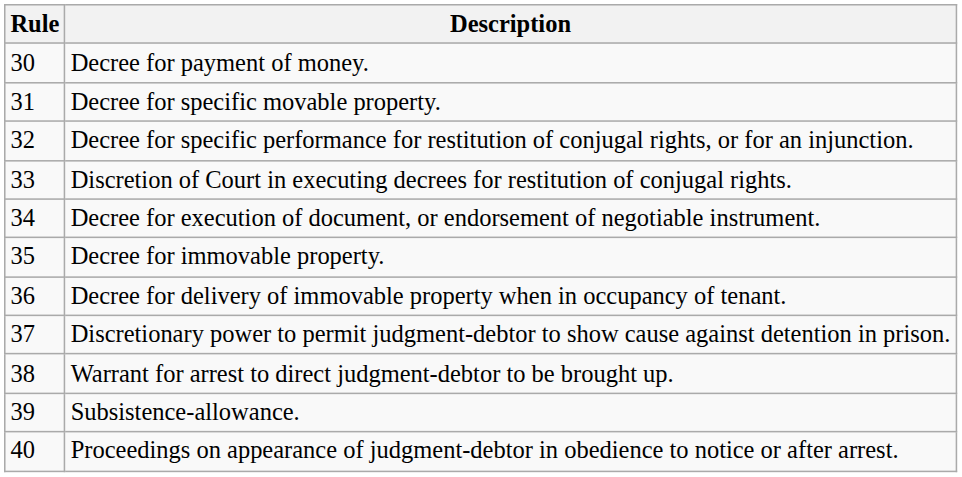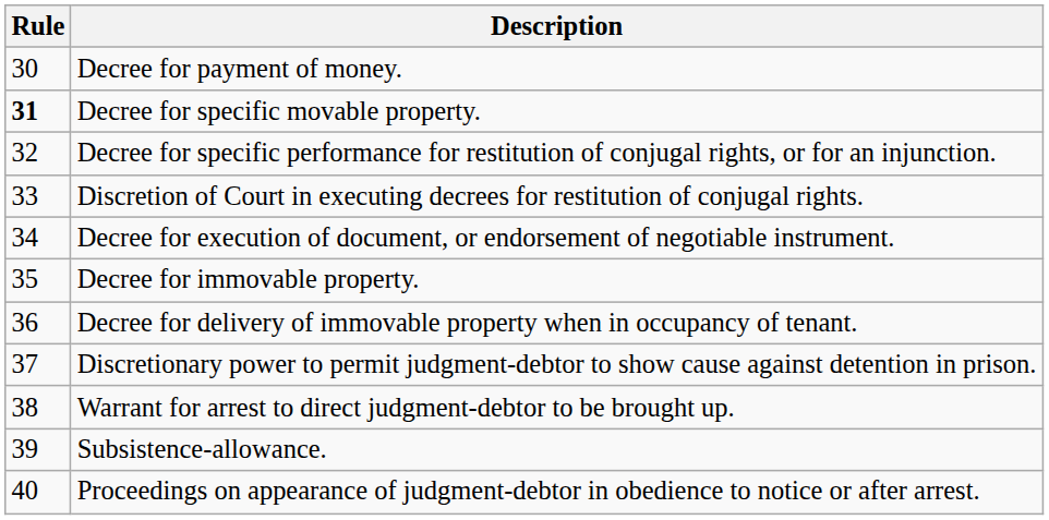Decree for specific movable property. | Rule: normal -> bold
